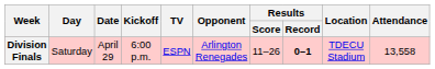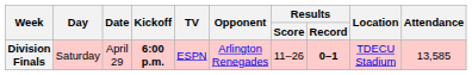Division Finals | Kickoff: normal -> bold
Division Finals | Attendance: 13,558 -> 13,585
